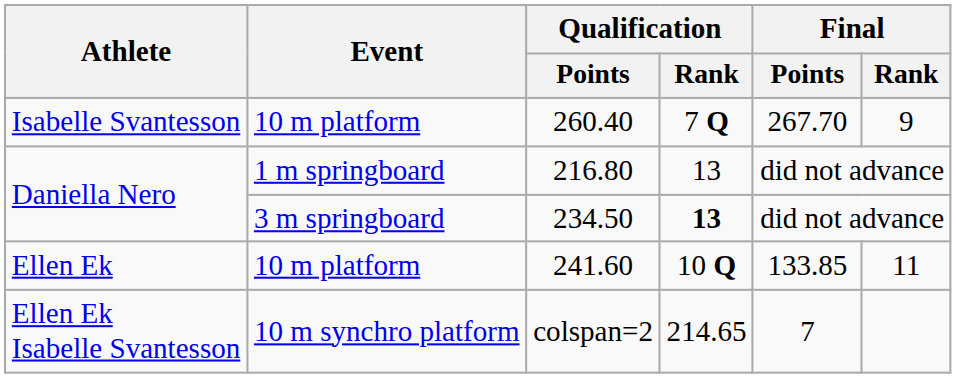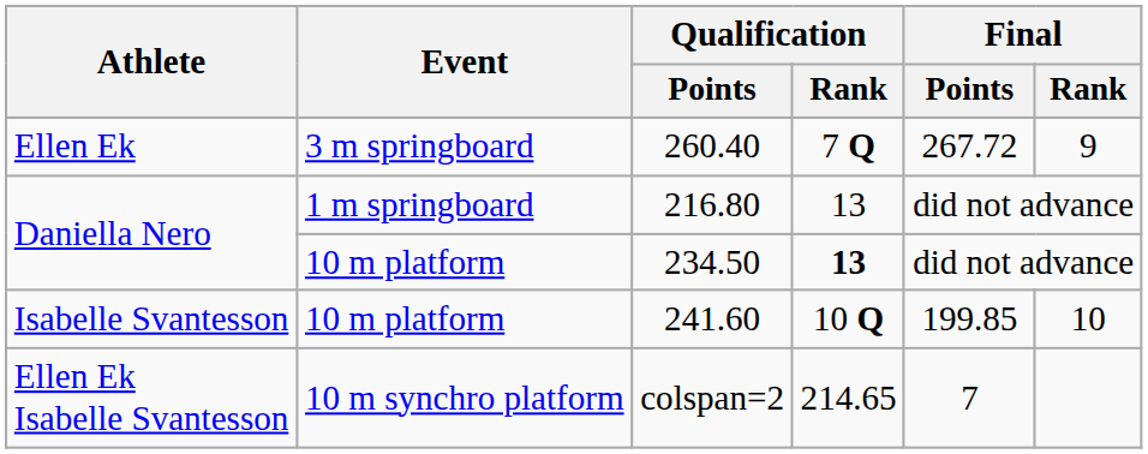260.40 | Athlete: Isabelle Svantesson -> Ellen Ek
260.40 | Event: 10 m platform -> 3 m springboard
260.40 | Final / Points: 267.70 -> 267.72
234.50 | Event: 3 m springboard -> 10 m platform
241.60 | Athlete: Ellen Ek -> Isabelle Svantesson
241.60 | Final / Points: 133.85 -> 199.85
241.60 | Final / Rank: 11 -> 10
